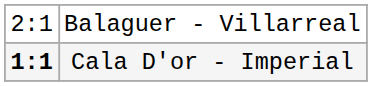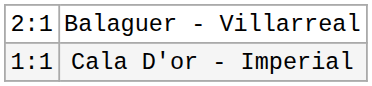Cala D'or - Imperial | column 1: bold -> normal
